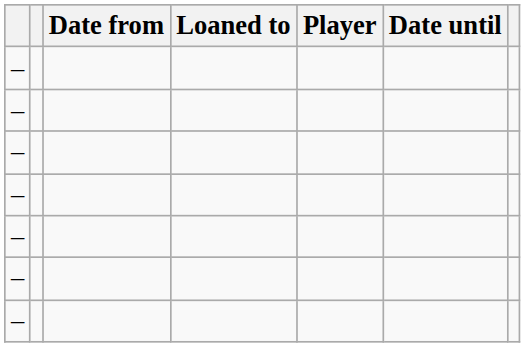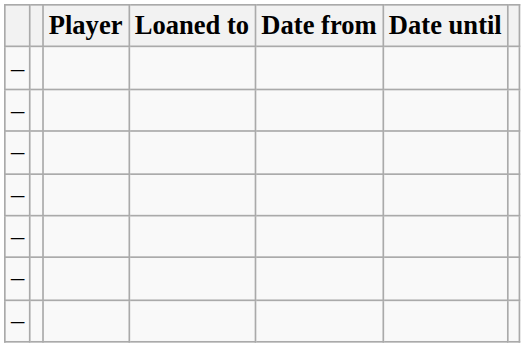columns swapped: Player <-> Date from
